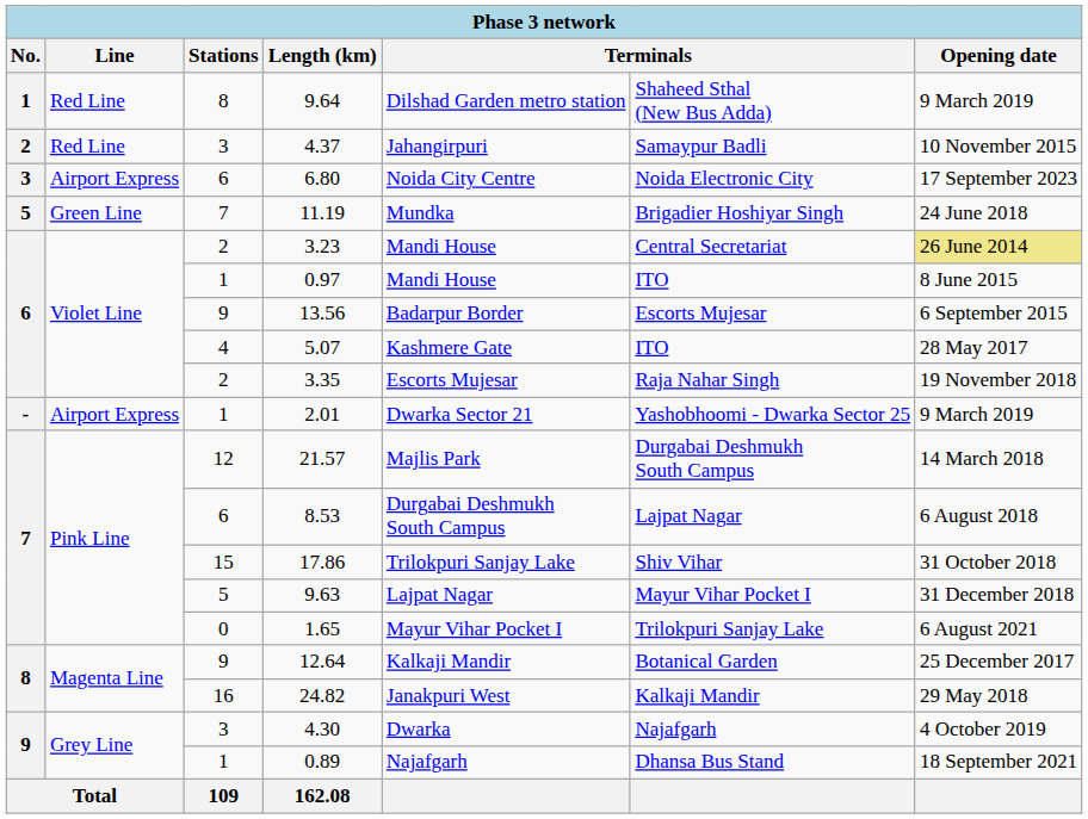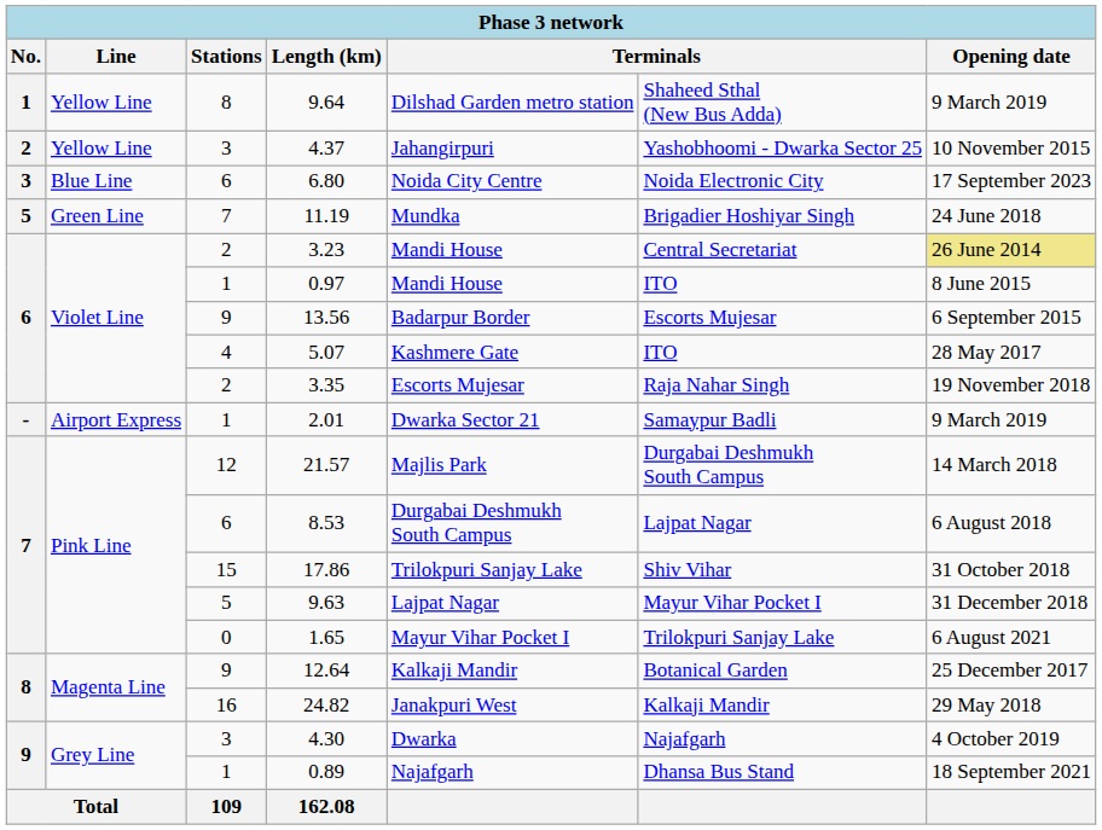9.64 | Line: Red Line -> Yellow Line
4.37 | Line: Red Line -> Yellow Line
4.37 | column 6: Samaypur Badli -> Yashobhoomi - Dwarka Sector 25
6.80 | Line: Airport Express -> Blue Line
2.01 | column 6: Yashobhoomi - Dwarka Sector 25 -> Samaypur Badli
